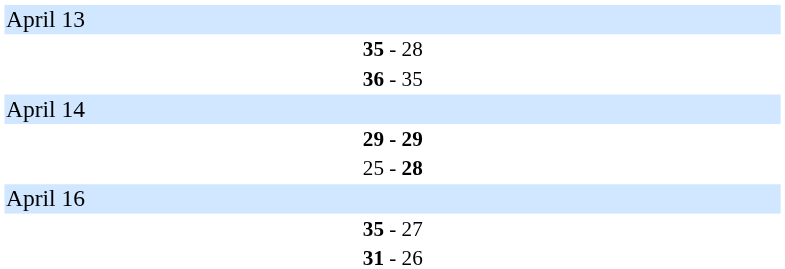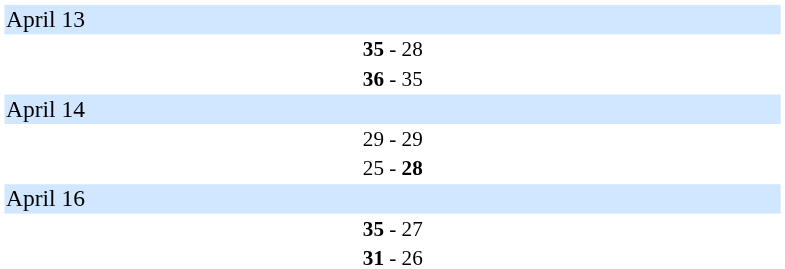29 - 29 | column 1: bold -> normal
